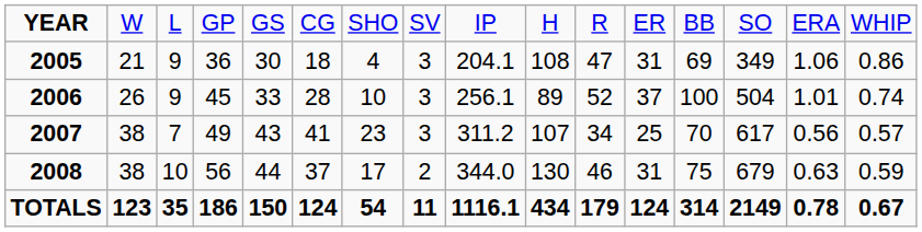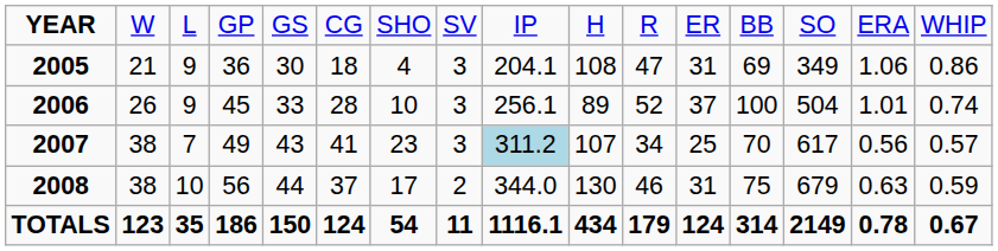2007 | column 9: no background -> lightblue background
